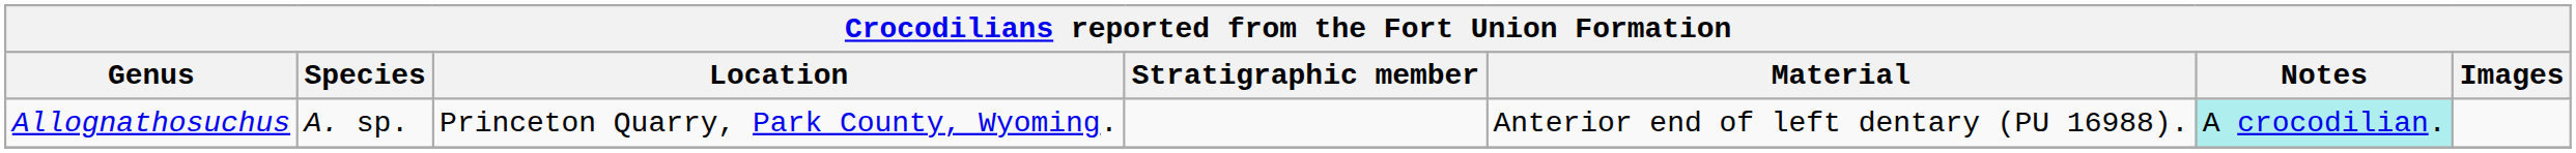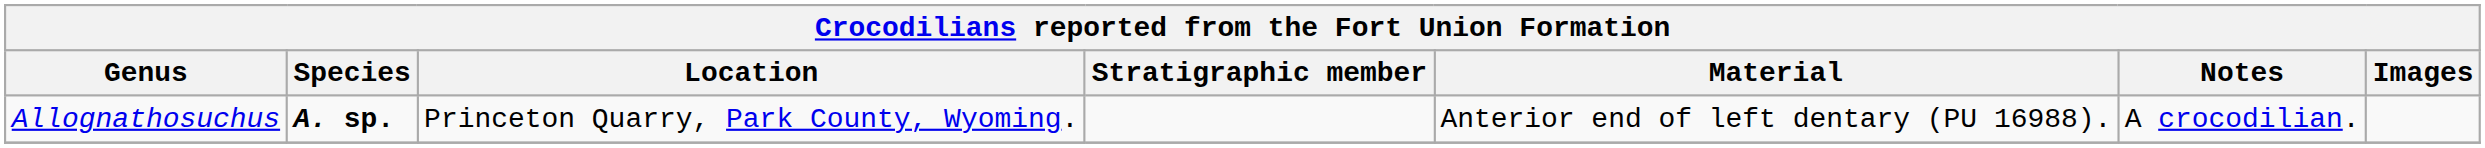Allognathosuchus | Species: normal -> bold
Allognathosuchus | Notes: paleturquoise background -> no background
